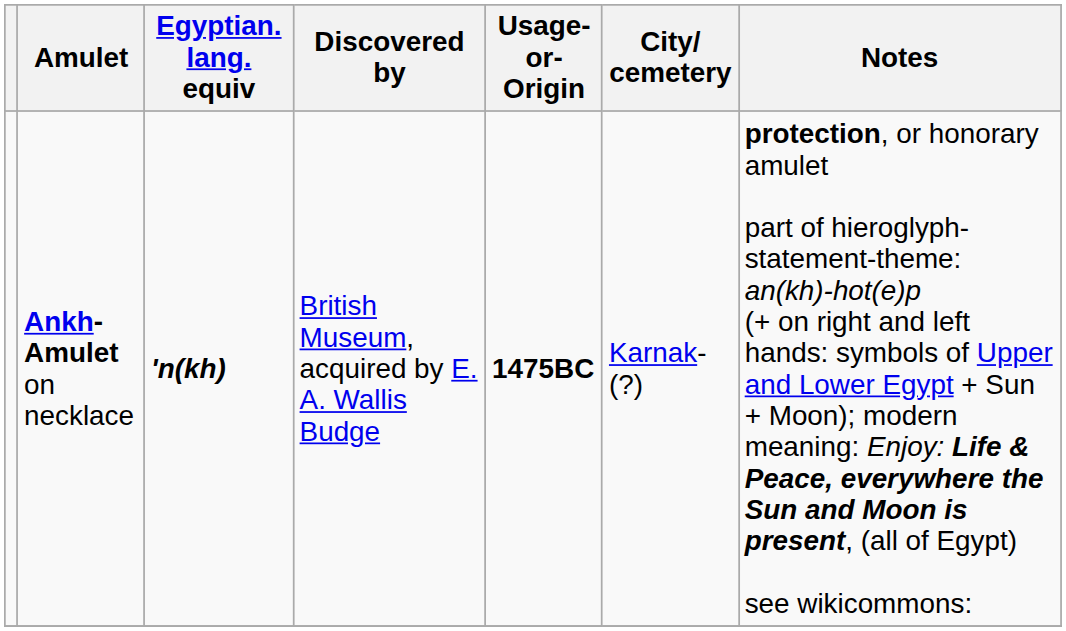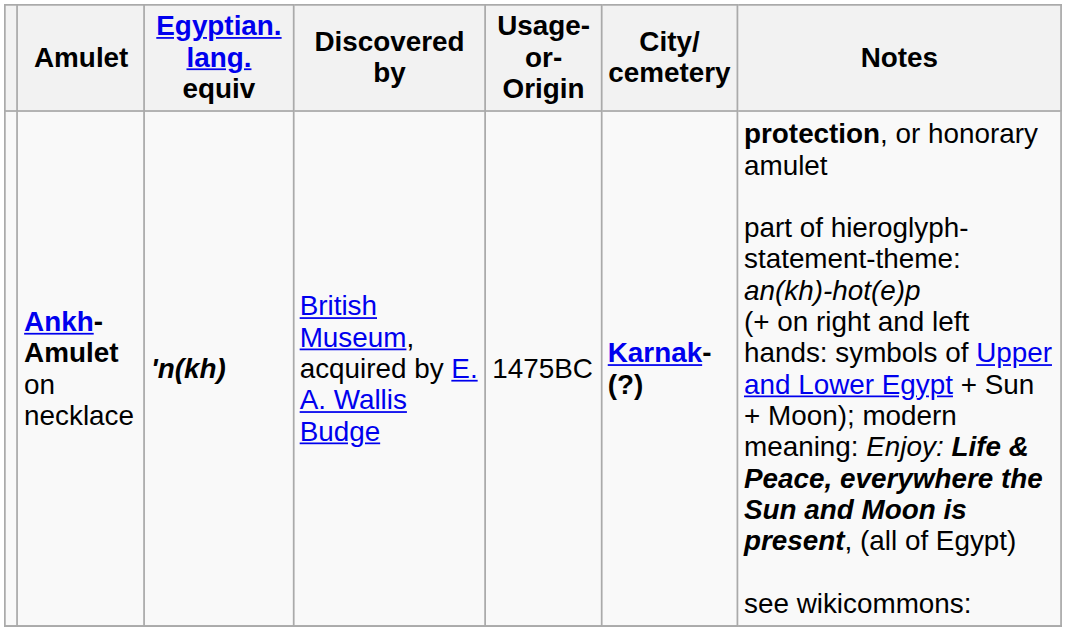Ankh-Amulet on necklace | Usage-or- Origin: bold -> normal
Ankh-Amulet on necklace | City/ cemetery: normal -> bold
